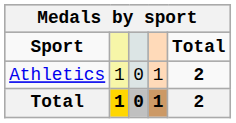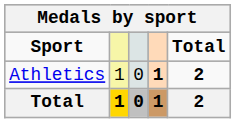Athletics | column 4: normal -> bold
